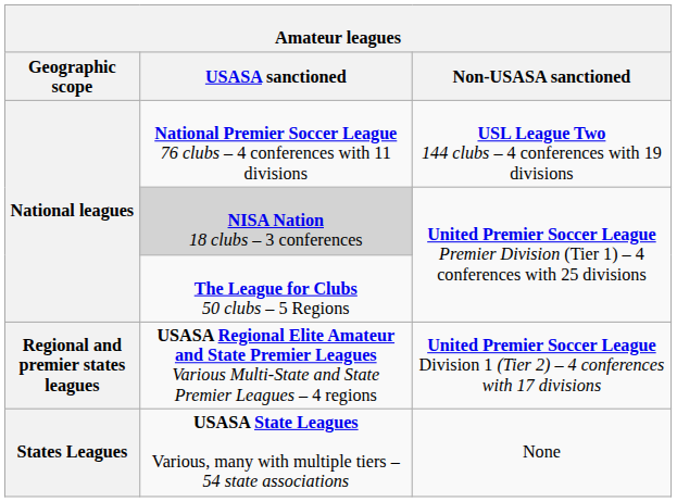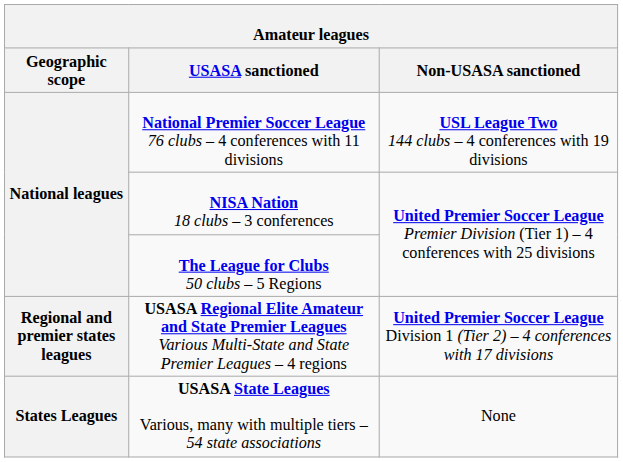NISA Nation 18 clubs – 3 conferences | USASA sanctioned: lightgrey background -> no background
